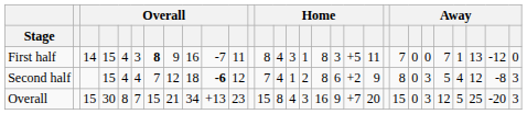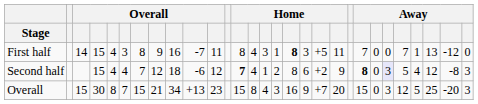First half | column 7: bold -> normal
First half | column 17: normal -> bold
Second half | column 10: bold -> normal
Second half | column 13: normal -> bold
Second half | column 22: normal -> bold
Second half | column 24: no background -> lavender background
